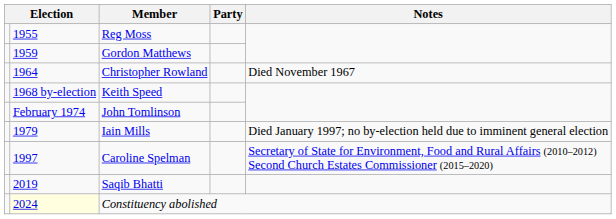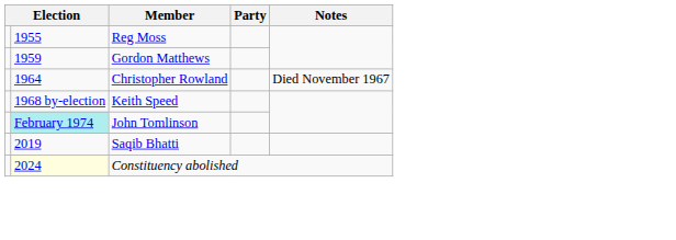John Tomlinson | column 2: no background -> paleturquoise background
- row: 1979 | Iain Mills | Died January 1997; no by-election held due to imminent general election
- row: 1997 | Caroline Spelman | Secretary of State for Environment, Food and Rural Affairs (2010–2012) Second Church Estates Commissioner (2015–2020)
